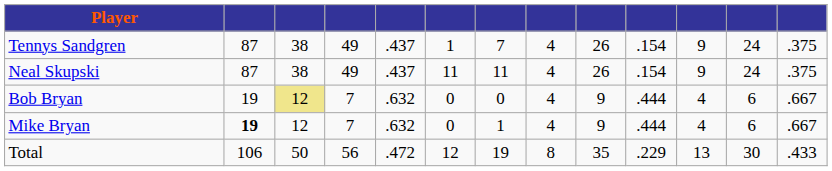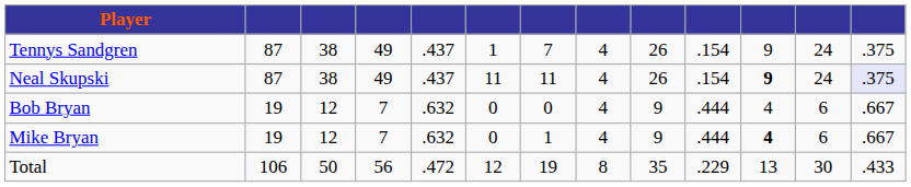Neal Skupski | column 11: normal -> bold
Neal Skupski | column 13: no background -> lavender background
Bob Bryan | column 3: khaki background -> no background
Mike Bryan | column 2: bold -> normal
Mike Bryan | column 11: normal -> bold
